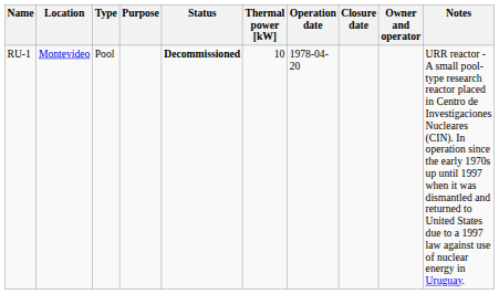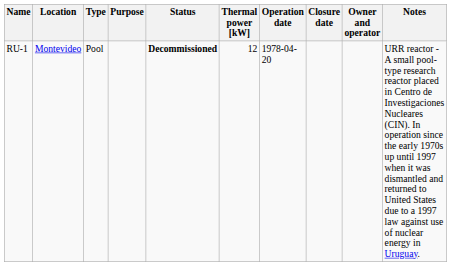RU-1 | Thermal power [kW]: 10 -> 12
